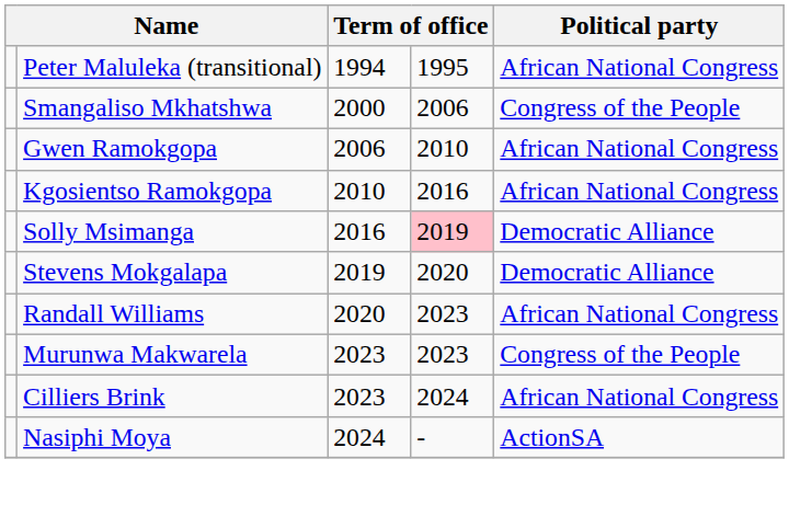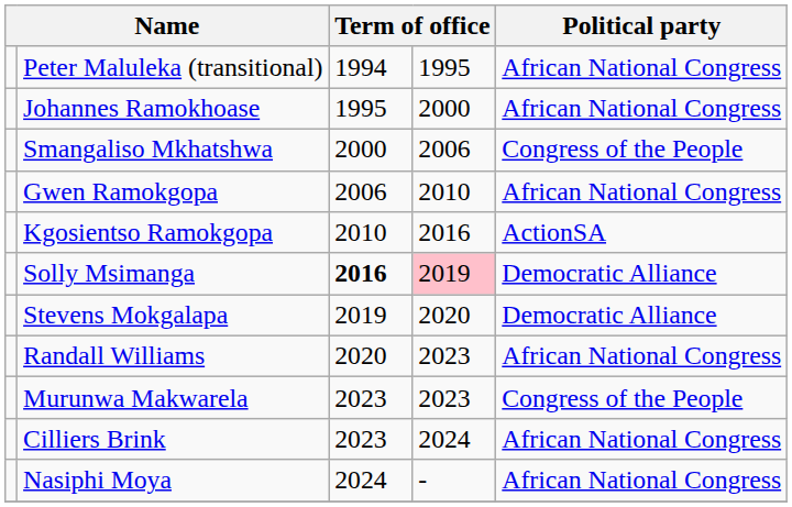+ row: Johannes Ramokhoase | 1995 | 2000 | African National Congress
Kgosientso Ramokgopa | Political party: African National Congress -> ActionSA
Solly Msimanga | column 3: normal -> bold
Nasiphi Moya | Political party: ActionSA -> African National Congress
